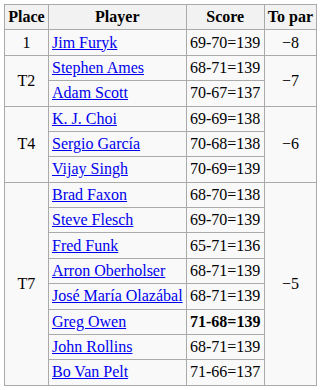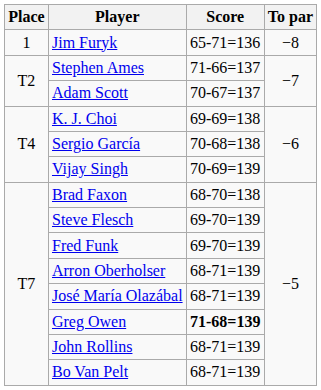Jim Furyk | Score: 69-70=139 -> 65-71=136
Stephen Ames | Score: 68-71=139 -> 71-66=137
Fred Funk | Score: 65-71=136 -> 69-70=139
Bo Van Pelt | Score: 71-66=137 -> 68-71=139
